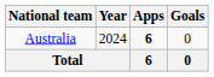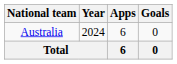Australia | Apps: bold -> normal
